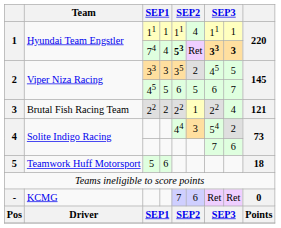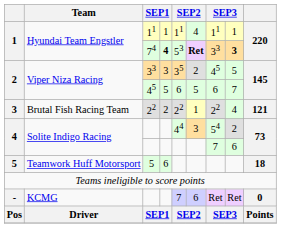74 | column 4: normal -> bold
74 | column 5: bold -> normal
74 | column 6: normal -> bold
74 | column 7: bold -> normal
